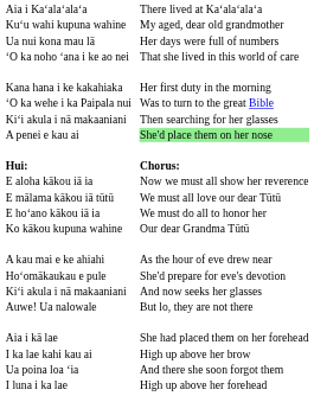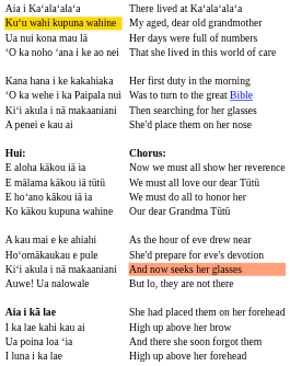My aged, dear old grandmother | column 1: no background -> gold background
She'd place them on her nose | column 2: lightgreen background -> no background
And now seeks her glasses | column 2: no background -> lightsalmon background
She had placed them on her forehead | column 1: normal -> bold
